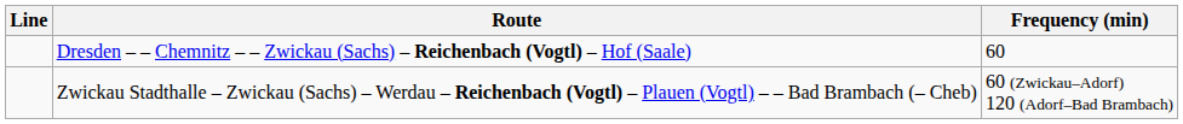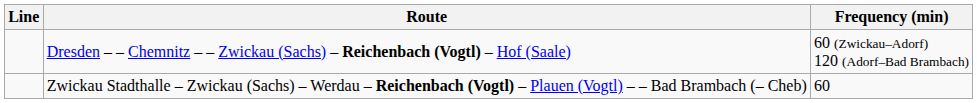row 2 | Frequency (min): 60 -> 60 (Zwickau–Adorf) 120 (Adorf–Bad Brambach)
row 3 | Frequency (min): 60 (Zwickau–Adorf) 120 (Adorf–Bad Brambach) -> 60
